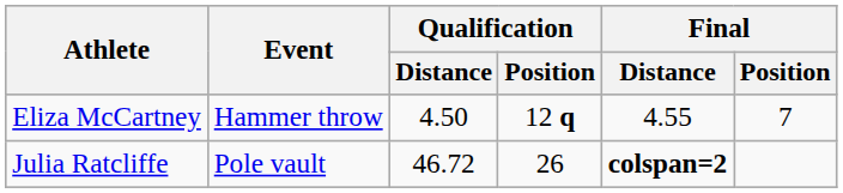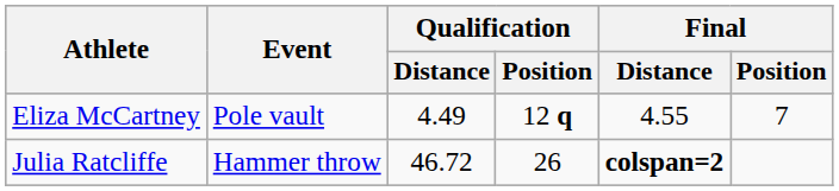Eliza McCartney | Event: Hammer throw -> Pole vault
Eliza McCartney | Qualification / Distance: 4.50 -> 4.49
Julia Ratcliffe | Event: Pole vault -> Hammer throw
